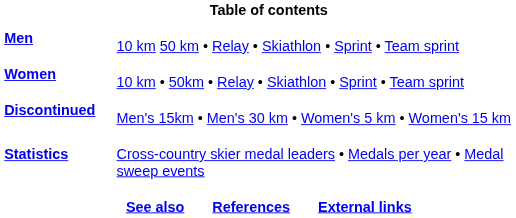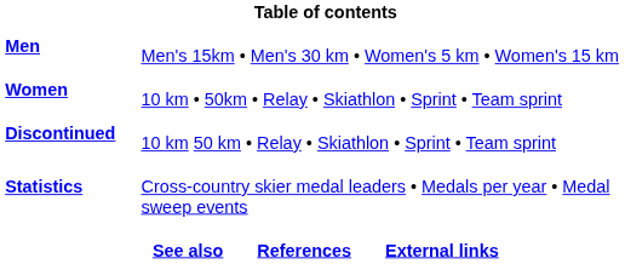Men | column 2: 10 km 50 km • Relay • Skiathlon • Sprint • Team sprint -> Men's 15km • Men's 30 km • Women's 5 km • Women's 15 km
Discontinued | column 2: Men's 15km • Men's 30 km • Women's 5 km • Women's 15 km -> 10 km 50 km • Relay • Skiathlon • Sprint • Team sprint
